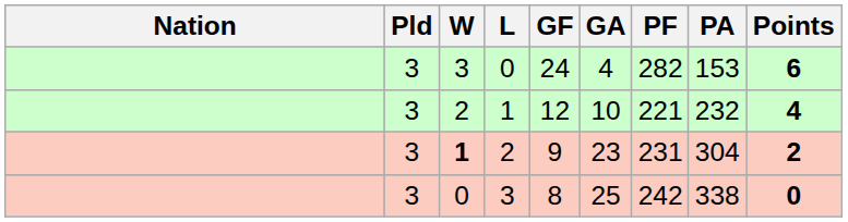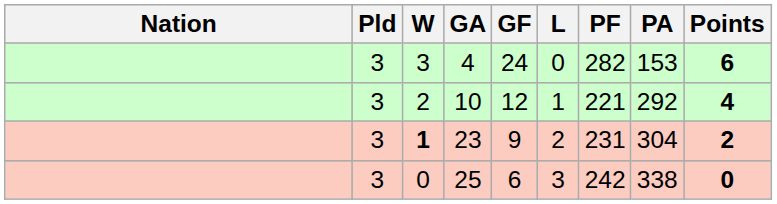columns swapped: L <-> GA
row 3 | PA: 232 -> 292
row 5 | GF: 8 -> 6
